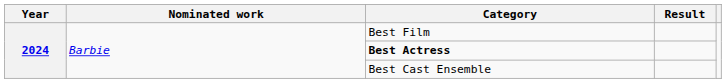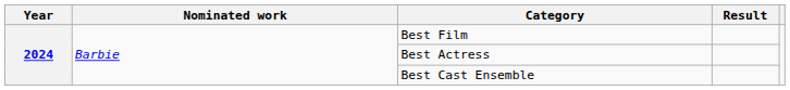Best Actress | Category: bold -> normal
